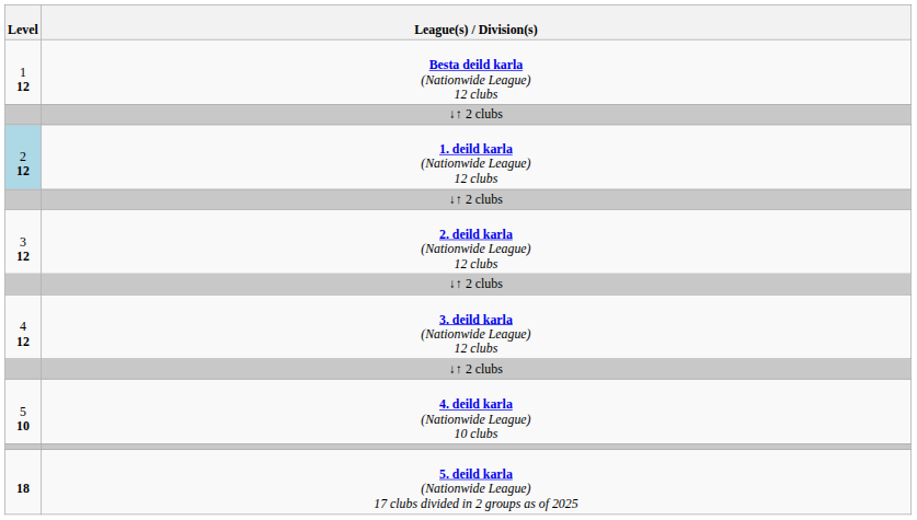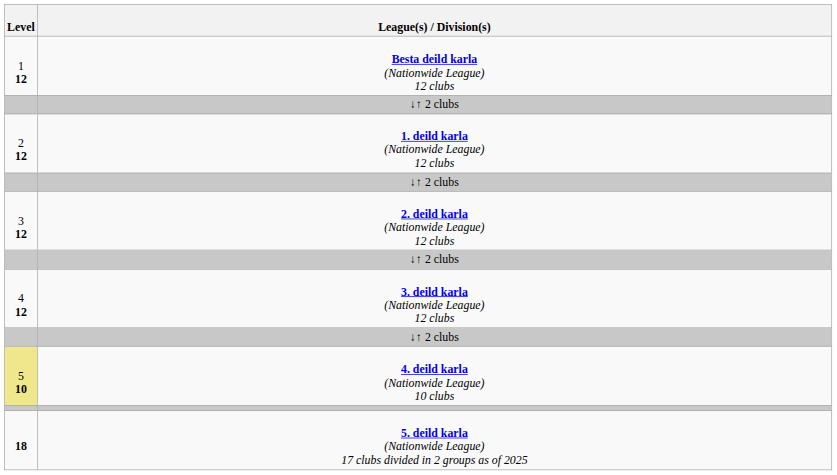1. deild karla (Nationwide League) 12 clubs | Level: lightblue background -> no background
4. deild karla (Nationwide League) 10 clubs | Level: no background -> khaki background
